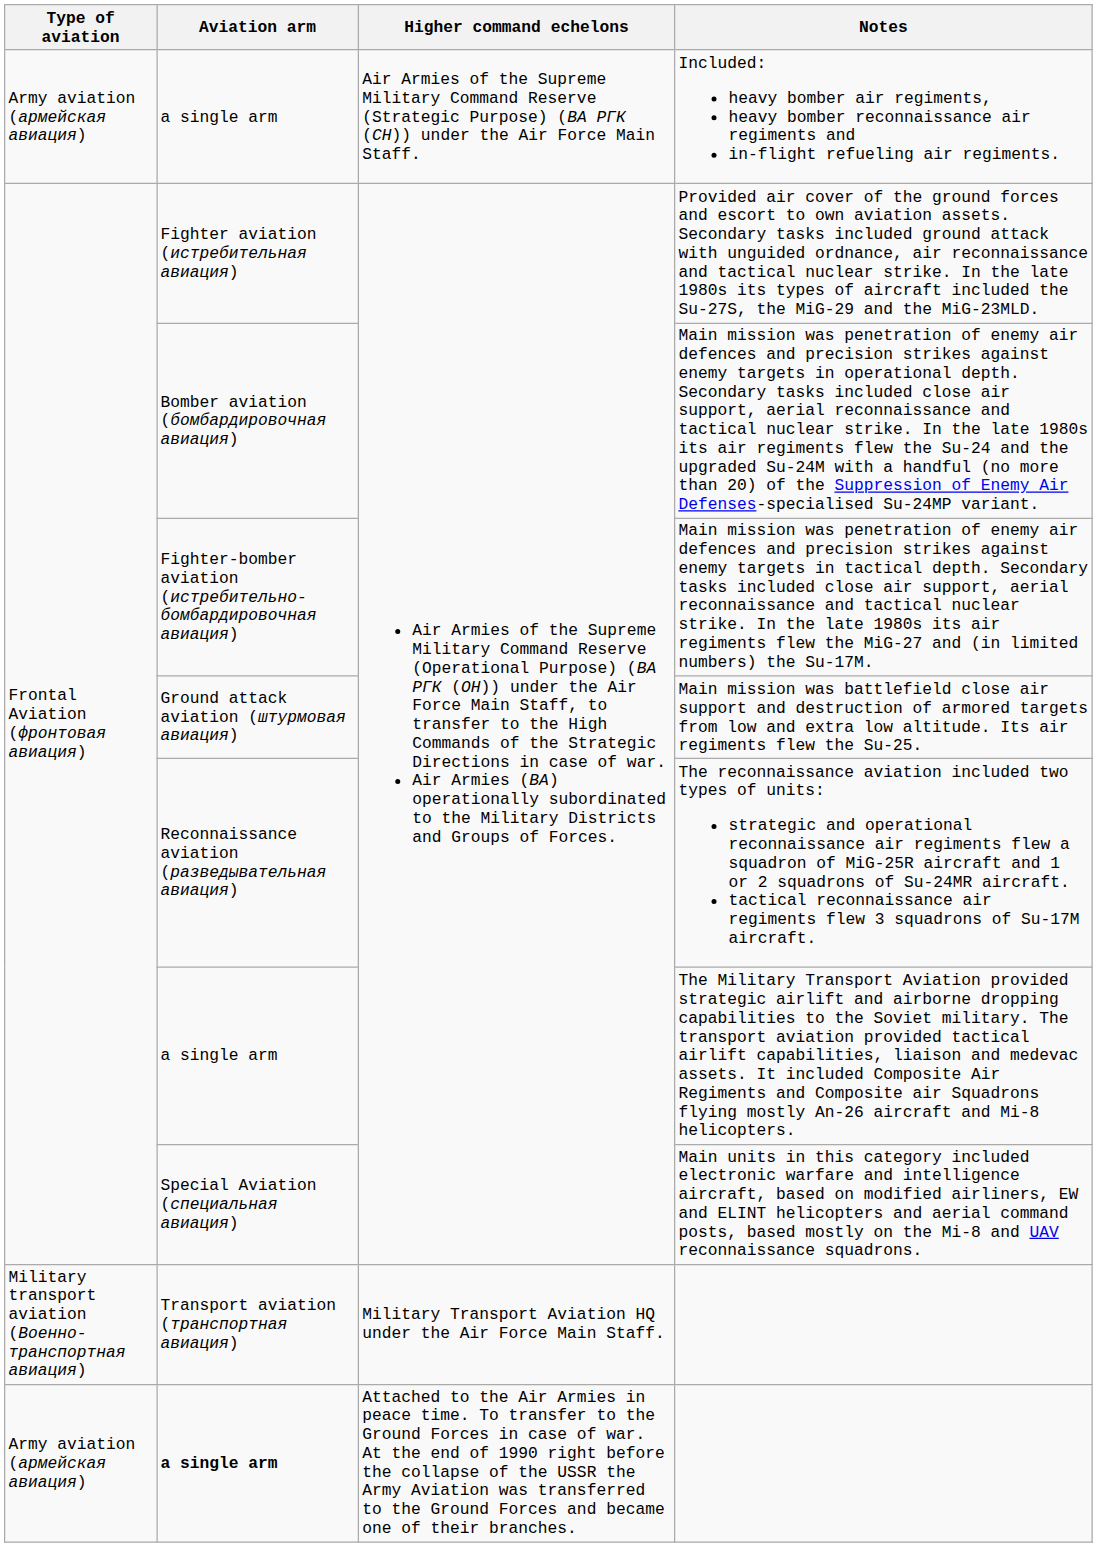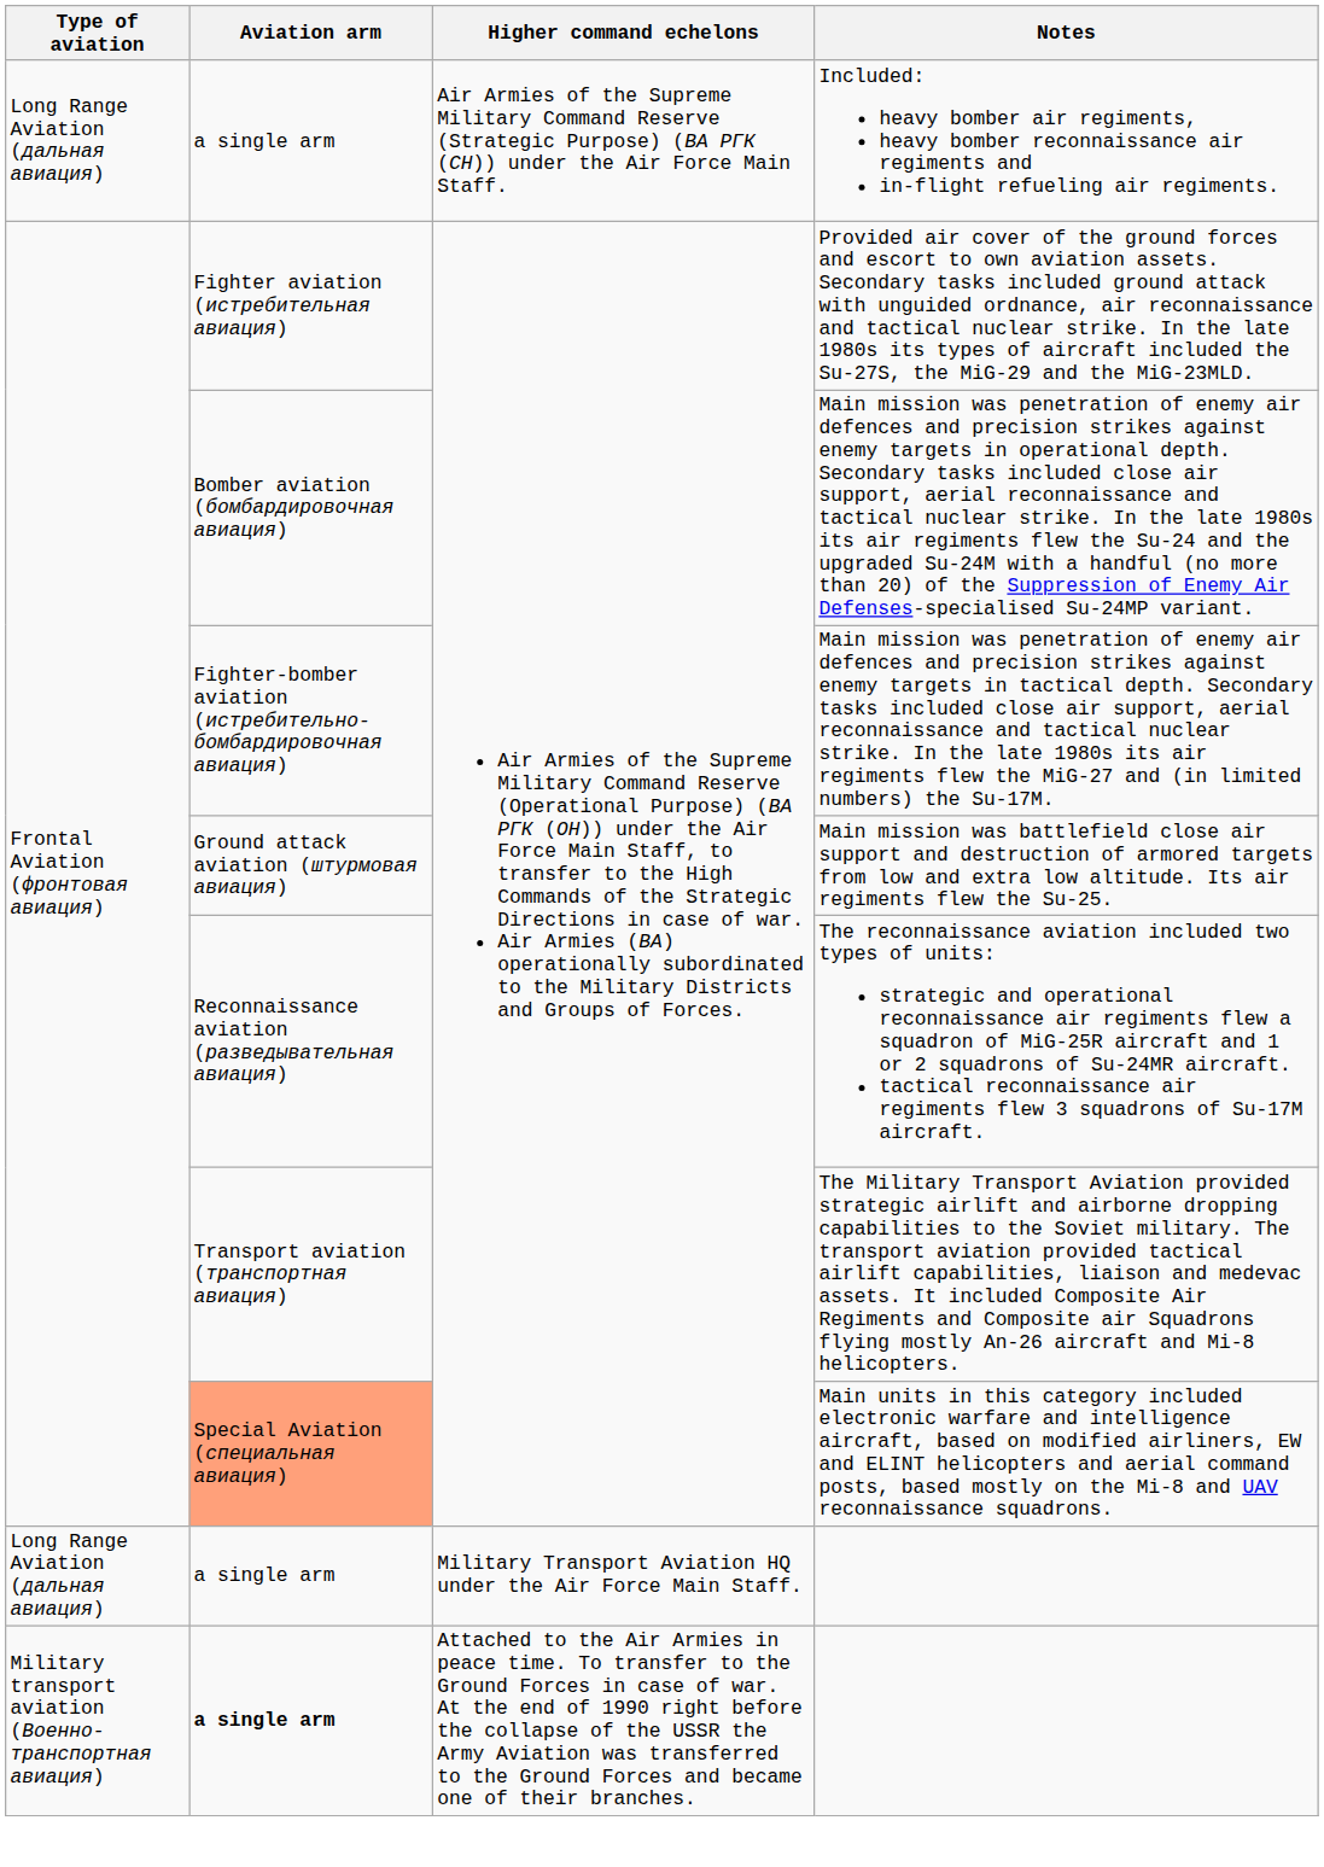row 2 | Type of aviation: Army aviation (армейская авиация) -> Long Range Aviation (дальная авиация)
row 8 | Aviation arm: a single arm -> Transport aviation (транспортная авиация)
row 9 | Aviation arm: no background -> lightsalmon background
row 10 | Type of aviation: Military transport aviation (Военно-транспортная авиация) -> Long Range Aviation (дальная авиация)
row 10 | Aviation arm: Transport aviation (транспортная авиация) -> a single arm
row 11 | Type of aviation: Army aviation (армейская авиация) -> Military transport aviation (Военно-транспортная авиация)
